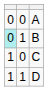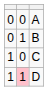B | column 1: paleturquoise background -> no background
D | column 2: no background -> pink background
